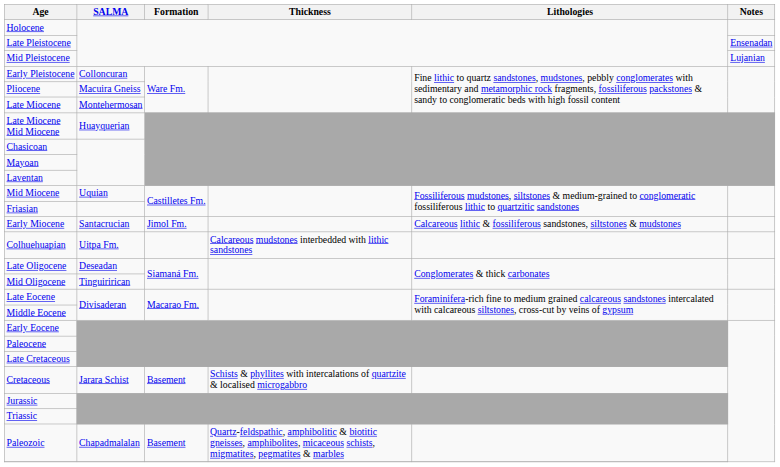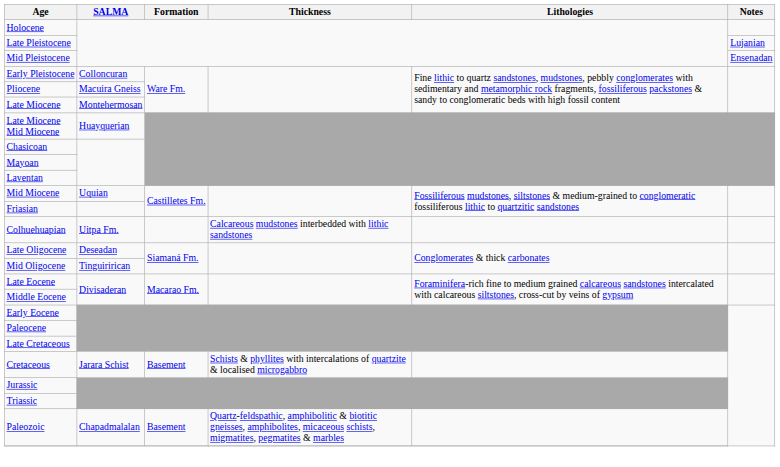Late Pleistocene | Notes: Ensenadan -> Lujanian
Mid Pleistocene | Notes: Lujanian -> Ensenadan
- row: Early Miocene | Santacrucian | Jimol Fm. | Calcareous lithic & fossiliferous sandstones, siltstones & mudstones
